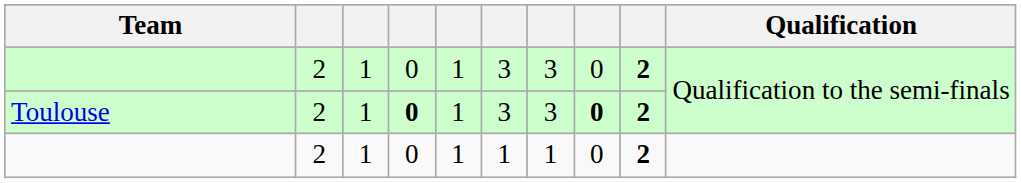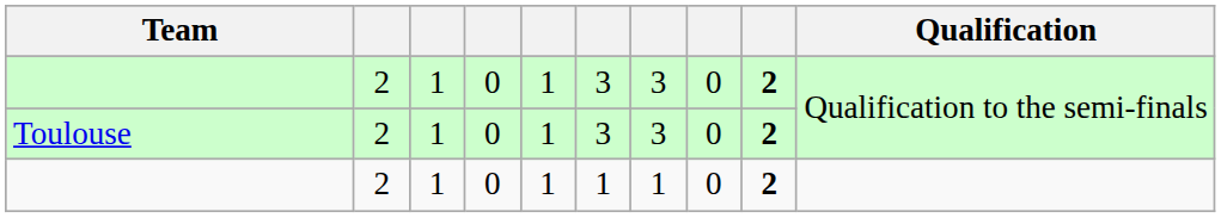Toulouse | column 4: bold -> normal
Toulouse | column 8: bold -> normal
